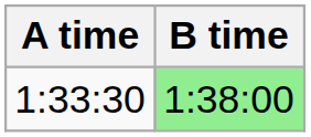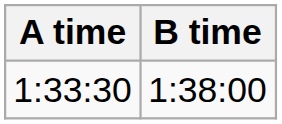1:33:30 | B time: lightgreen background -> no background
